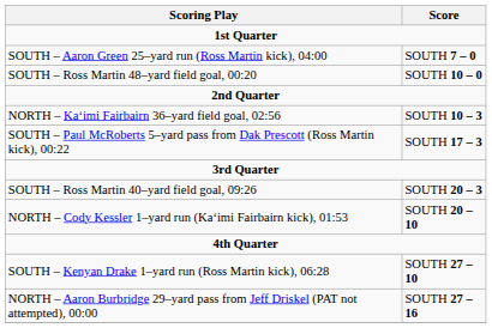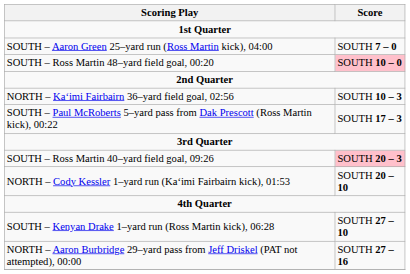SOUTH – Ross Martin 48–yard field goal, 00:20 | Score: no background -> pink background
SOUTH – Ross Martin 40–yard field goal, 09:26 | Score: no background -> pink background
